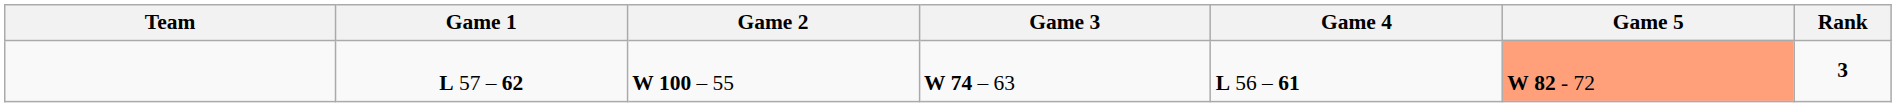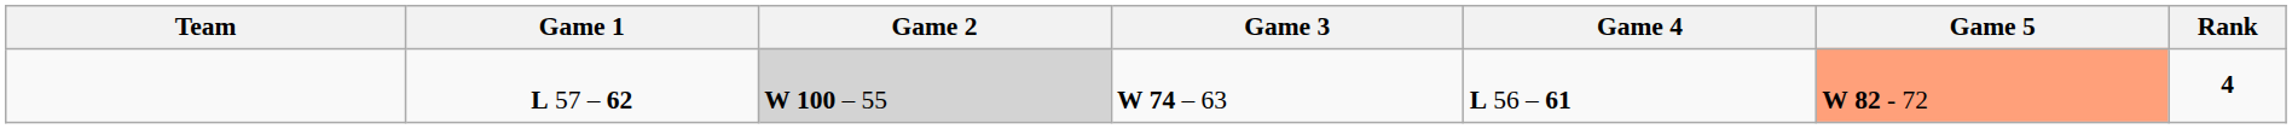row 2 | Game 2: no background -> lightgrey background
row 2 | Rank: 3 -> 4
